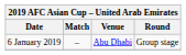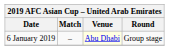6 January 2019 | Venue: no background -> lightyellow background
